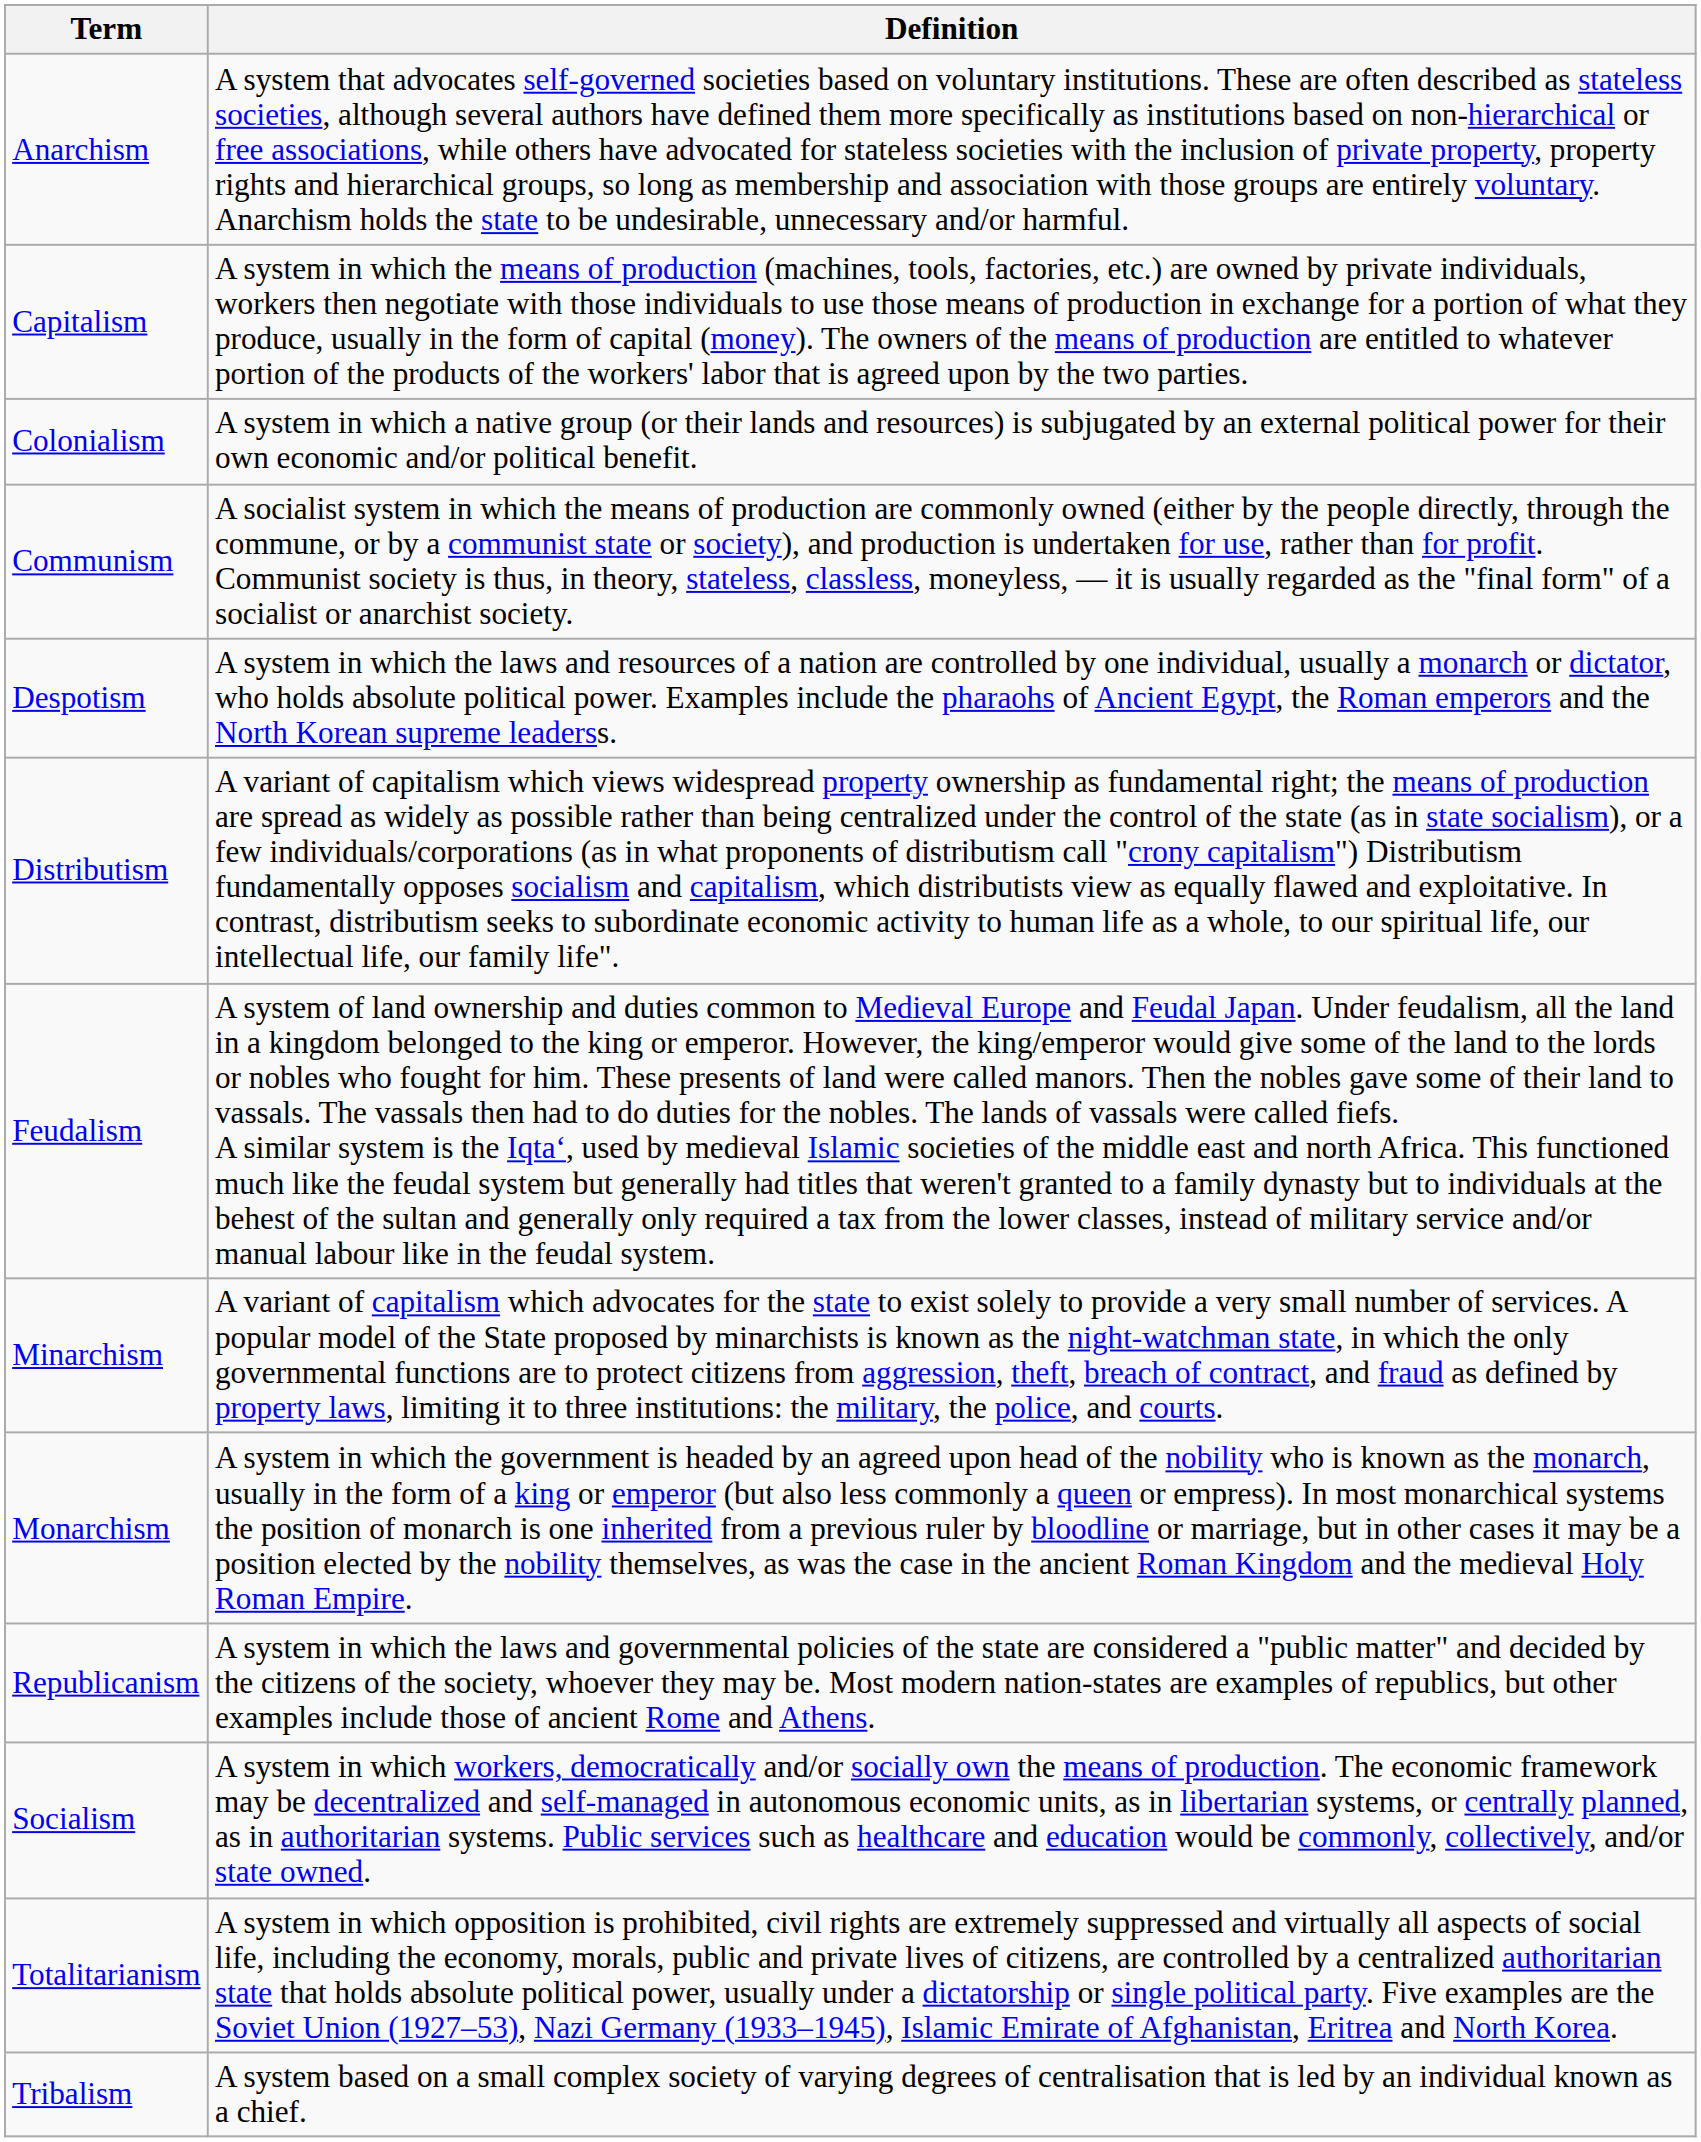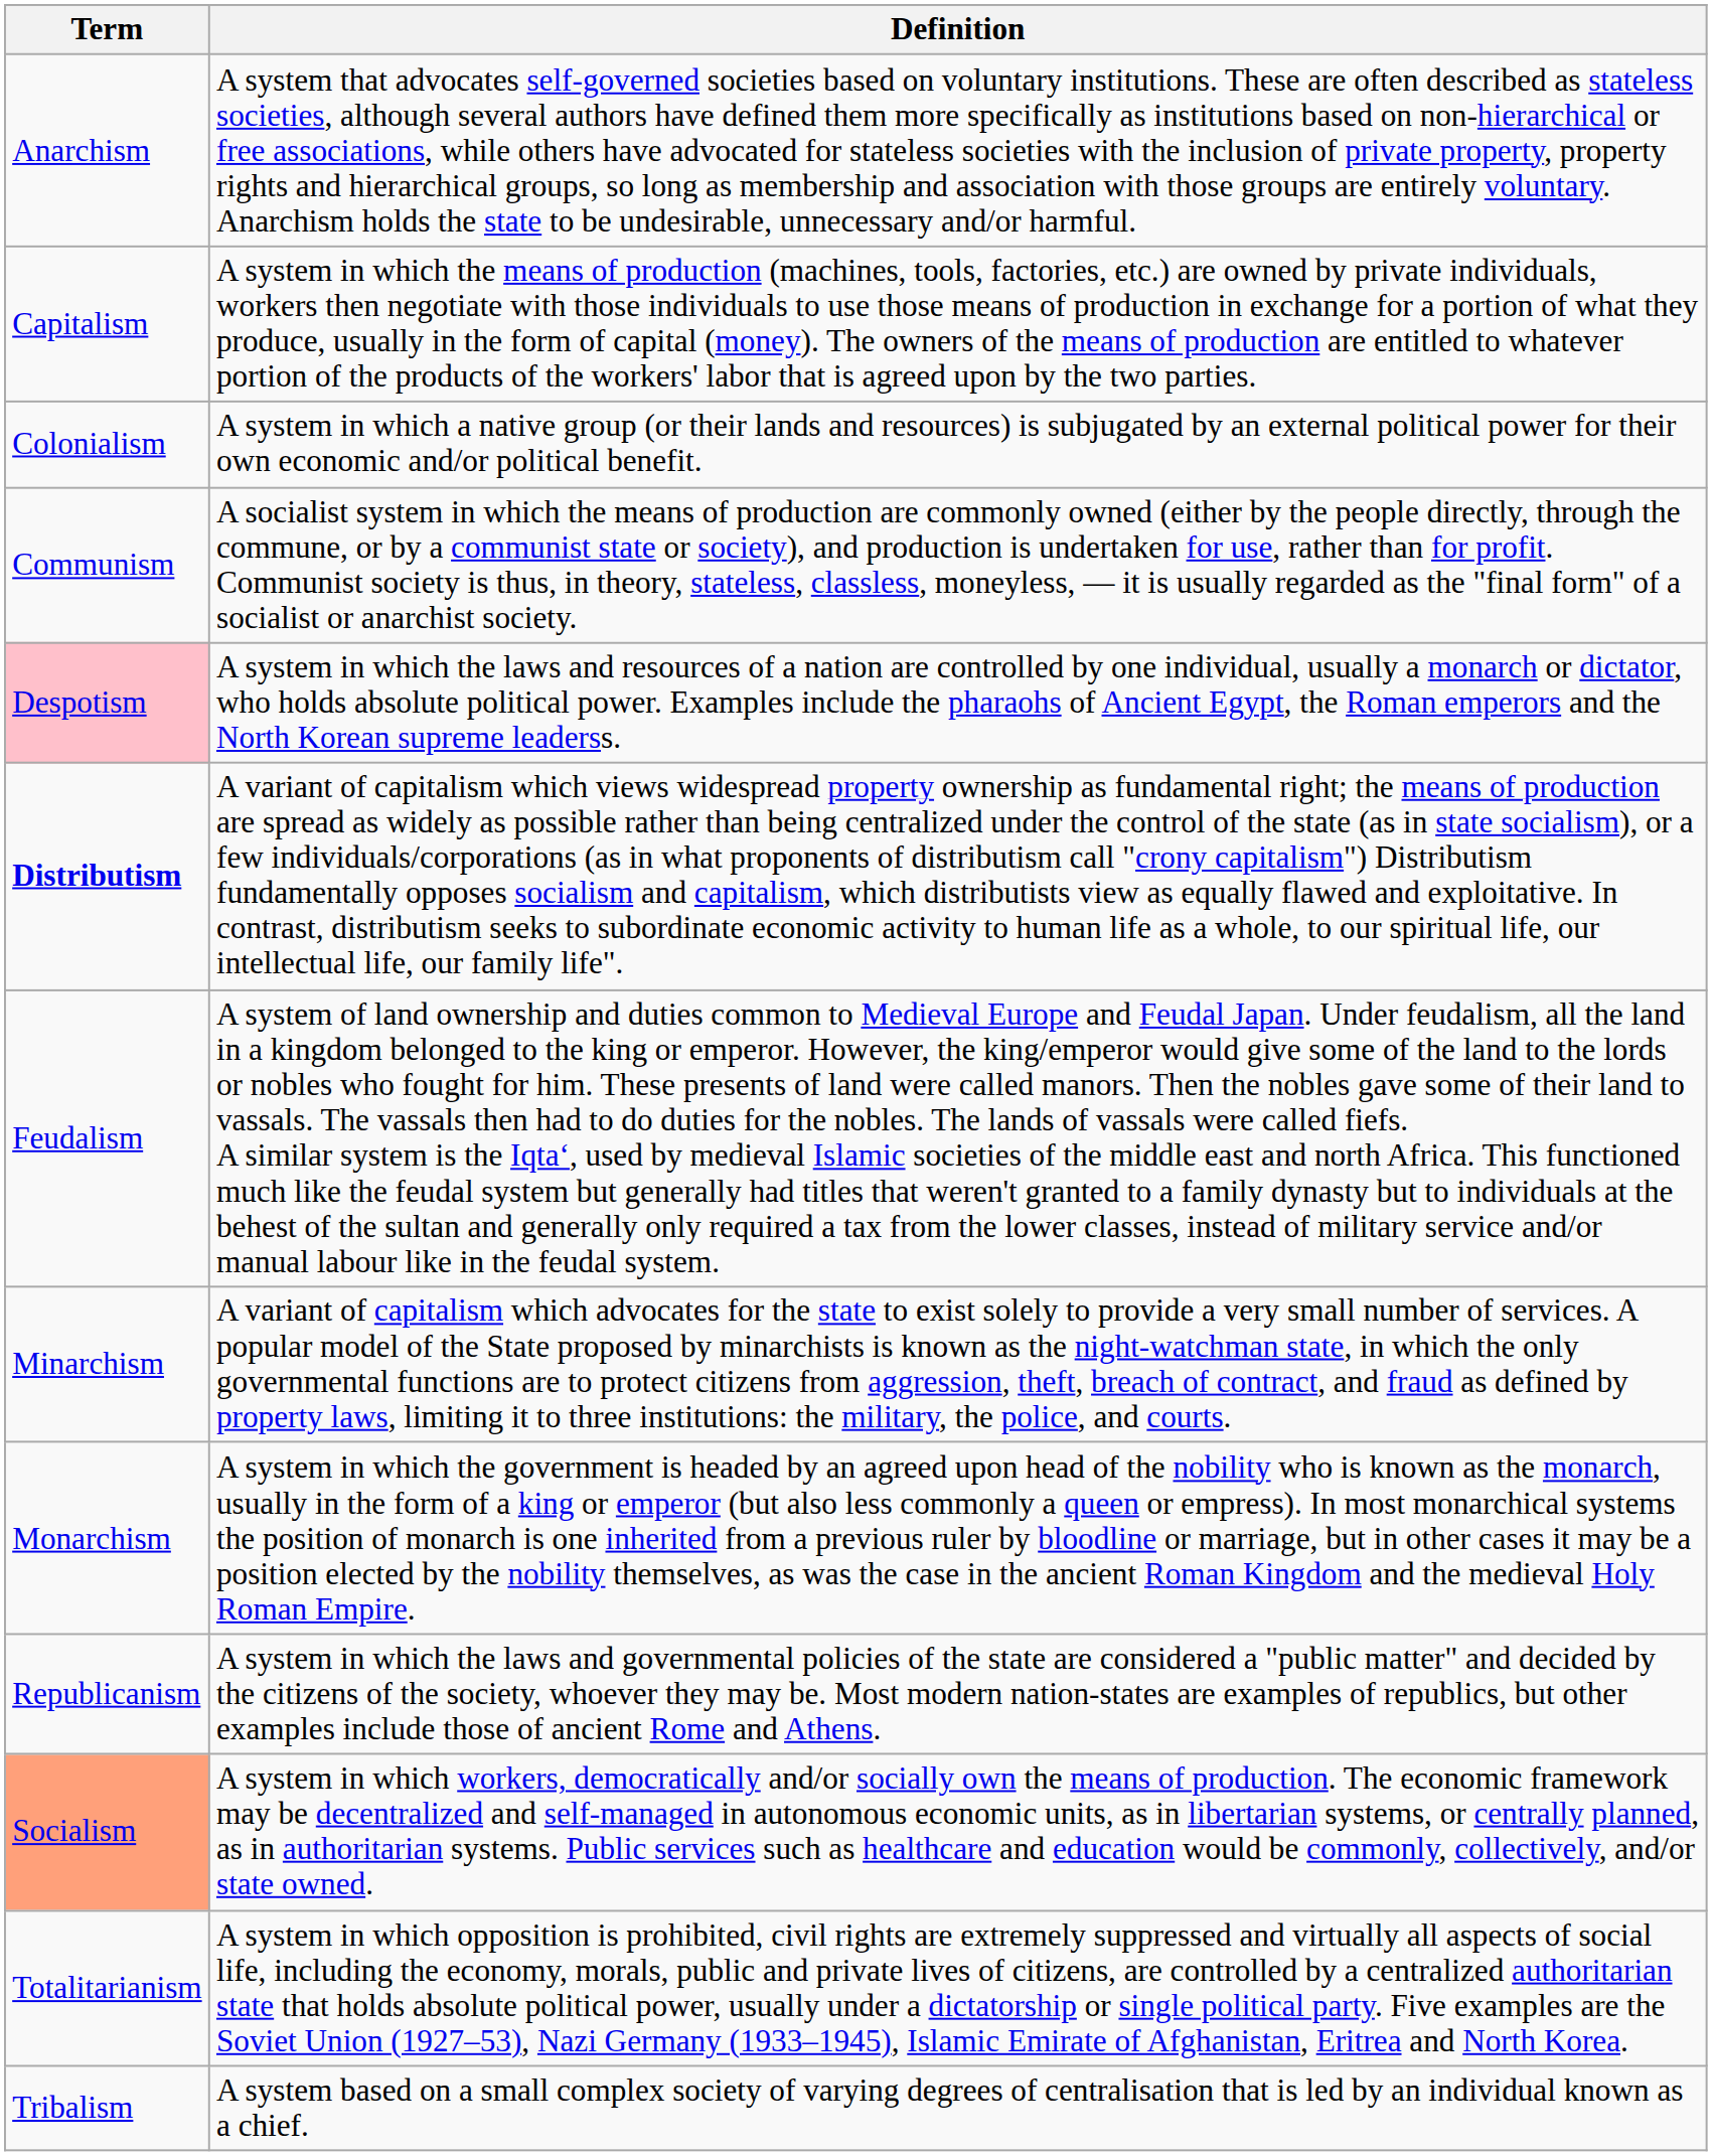Despotism | Term: no background -> pink background
Distributism | Term: normal -> bold
Socialism | Term: no background -> lightsalmon background
